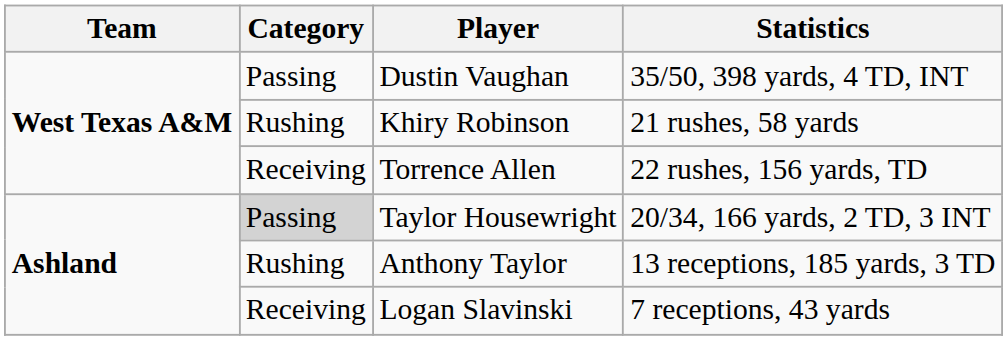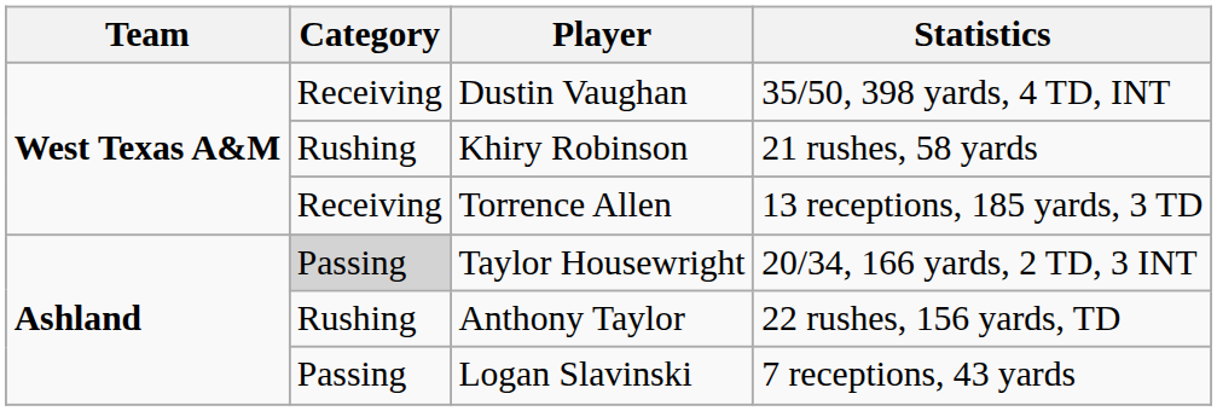Dustin Vaughan | Category: Passing -> Receiving
Torrence Allen | Statistics: 22 rushes, 156 yards, TD -> 13 receptions, 185 yards, 3 TD
Anthony Taylor | Statistics: 13 receptions, 185 yards, 3 TD -> 22 rushes, 156 yards, TD
Logan Slavinski | Category: Receiving -> Passing
